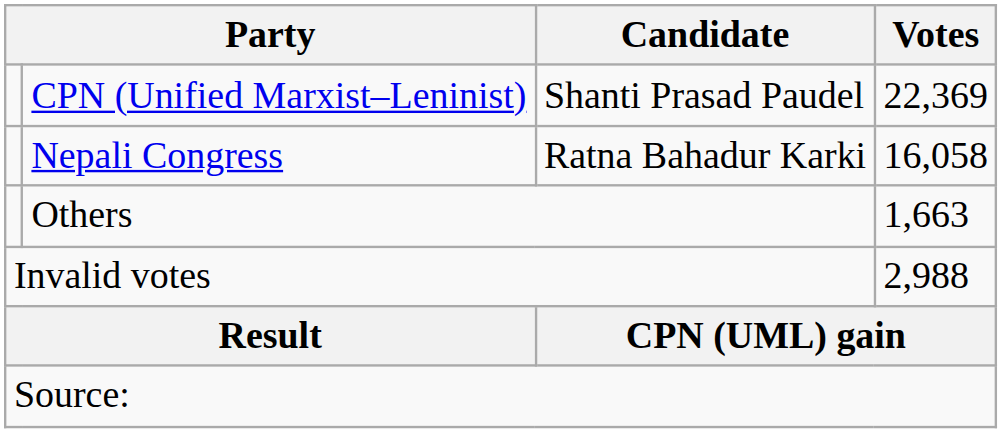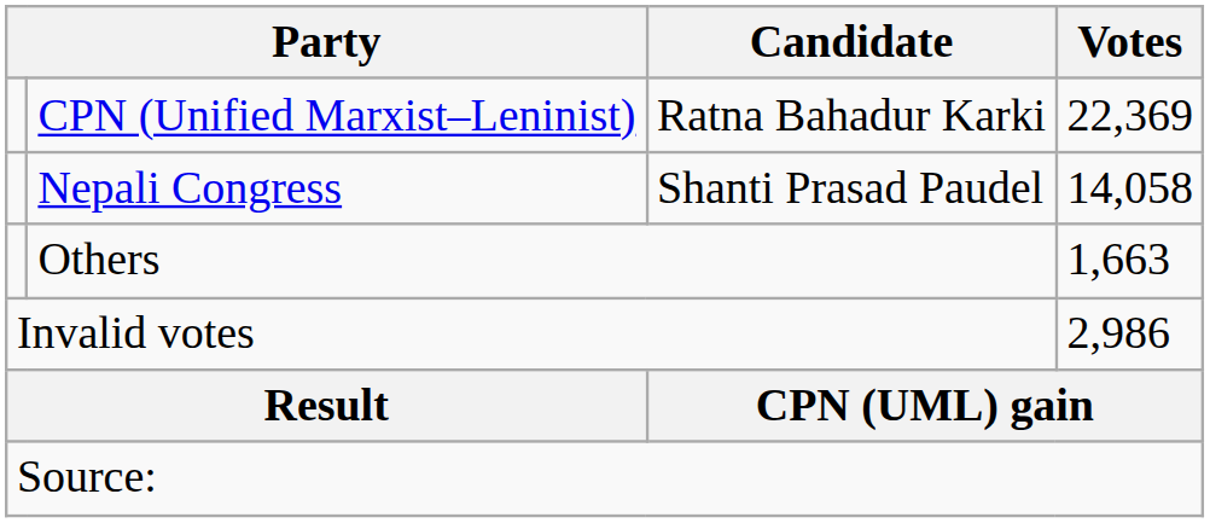CPN (Unified Marxist–Leninist) | Candidate: Shanti Prasad Paudel -> Ratna Bahadur Karki
Nepali Congress | Candidate: Ratna Bahadur Karki -> Shanti Prasad Paudel
Nepali Congress | Votes: 16,058 -> 14,058
Invalid votes | Votes: 2,988 -> 2,986
